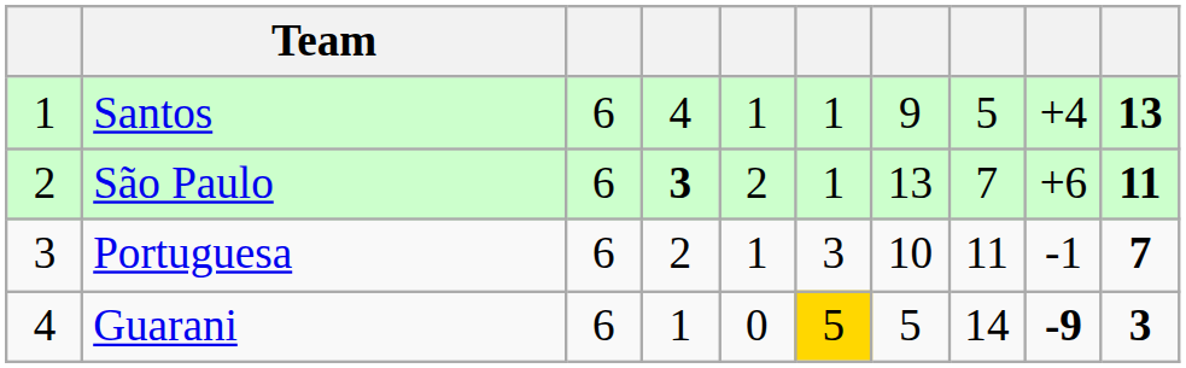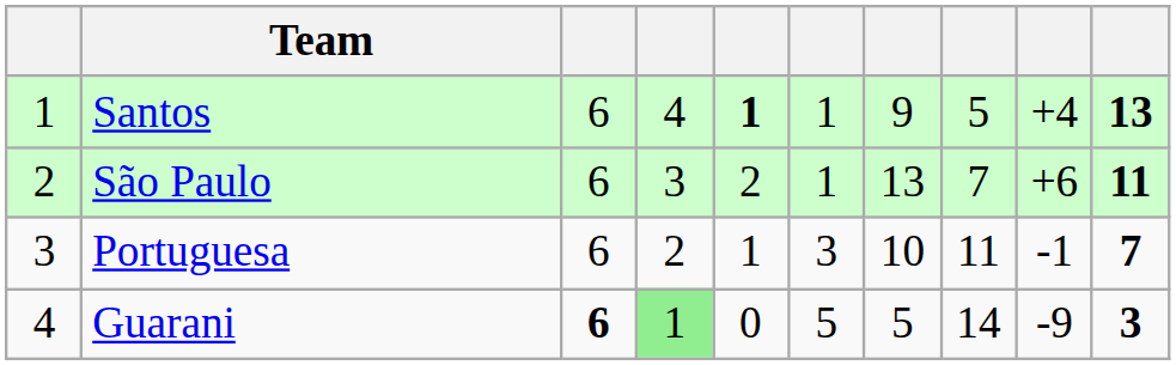Santos | column 5: normal -> bold
São Paulo | column 4: bold -> normal
Guarani | column 3: normal -> bold
Guarani | column 4: no background -> lightgreen background
Guarani | column 6: gold background -> no background
Guarani | column 9: bold -> normal
